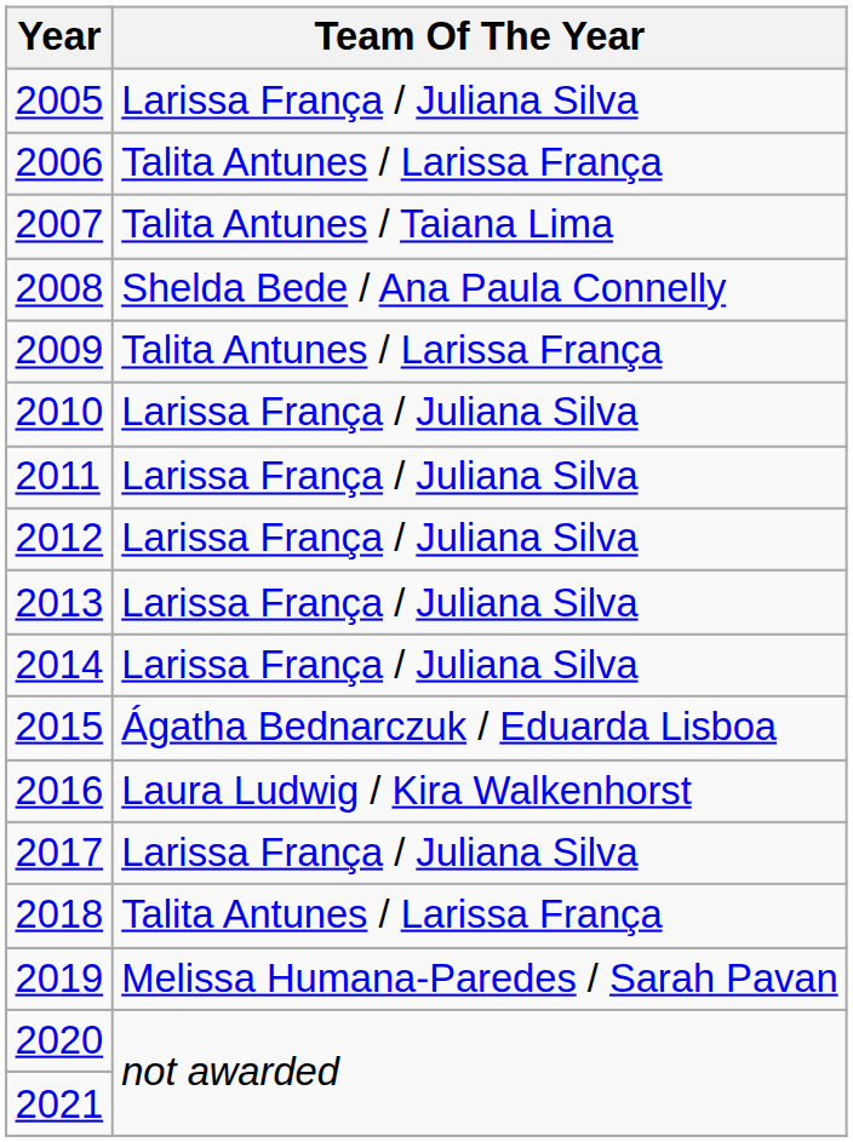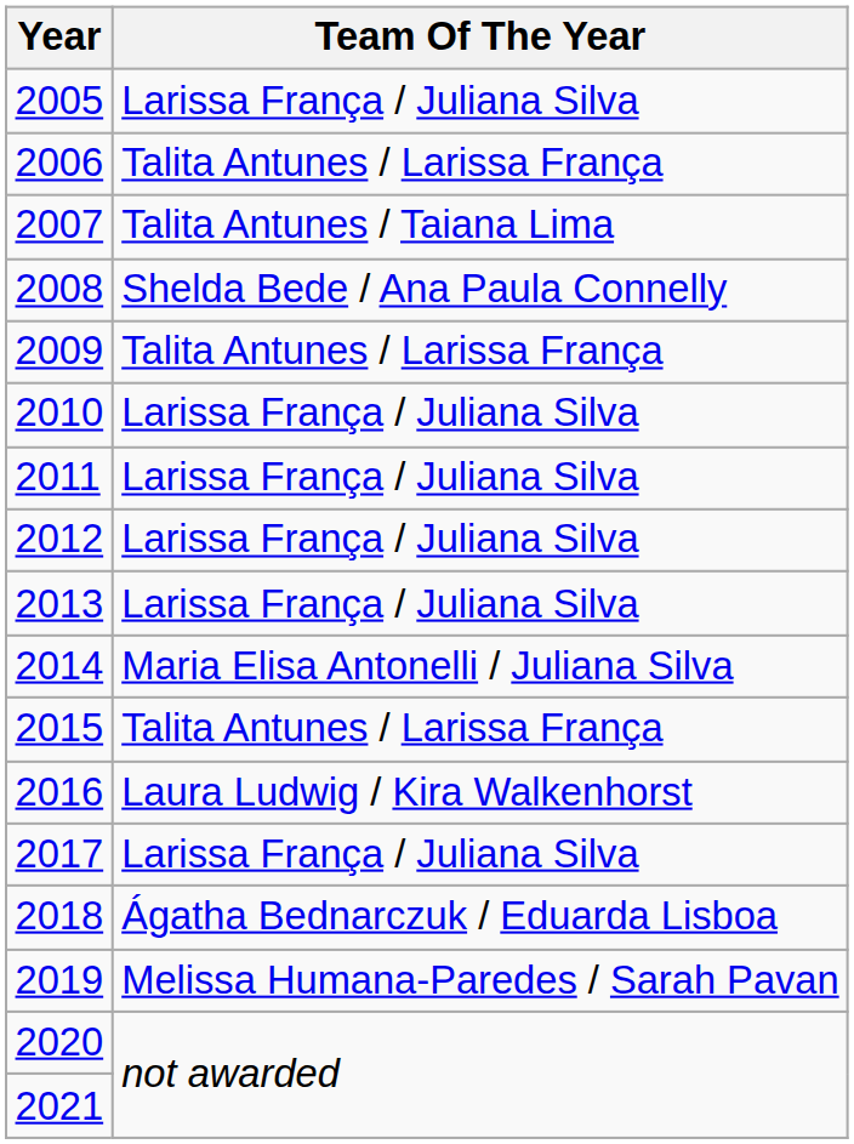2014 | Team Of The Year: Larissa França / Juliana Silva -> Maria Elisa Antonelli / Juliana Silva
2015 | Team Of The Year: Ágatha Bednarczuk / Eduarda Lisboa -> Talita Antunes / Larissa França
2018 | Team Of The Year: Talita Antunes / Larissa França -> Ágatha Bednarczuk / Eduarda Lisboa
